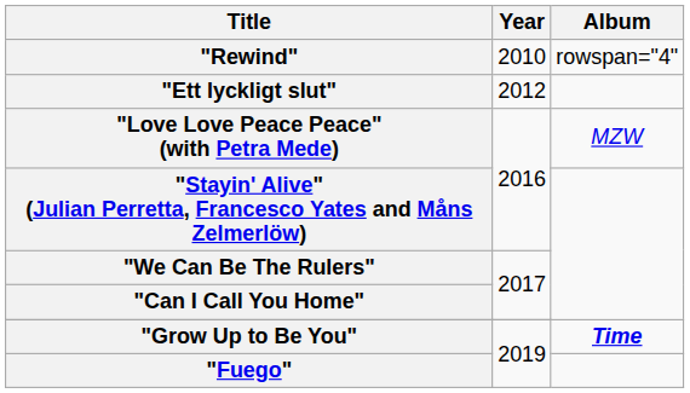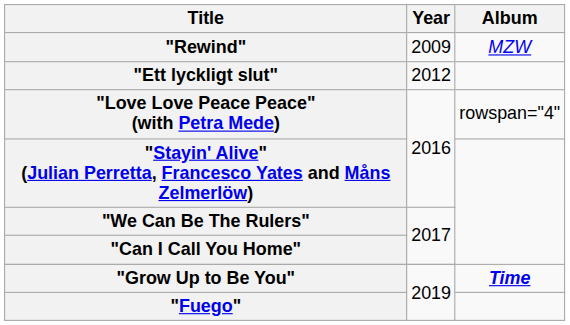"Rewind" | Year: 2010 -> 2009
"Rewind" | Album: rowspan="4" -> MZW
"Love Love Peace Peace" (with Petra Mede) | Album: MZW -> rowspan="4"
